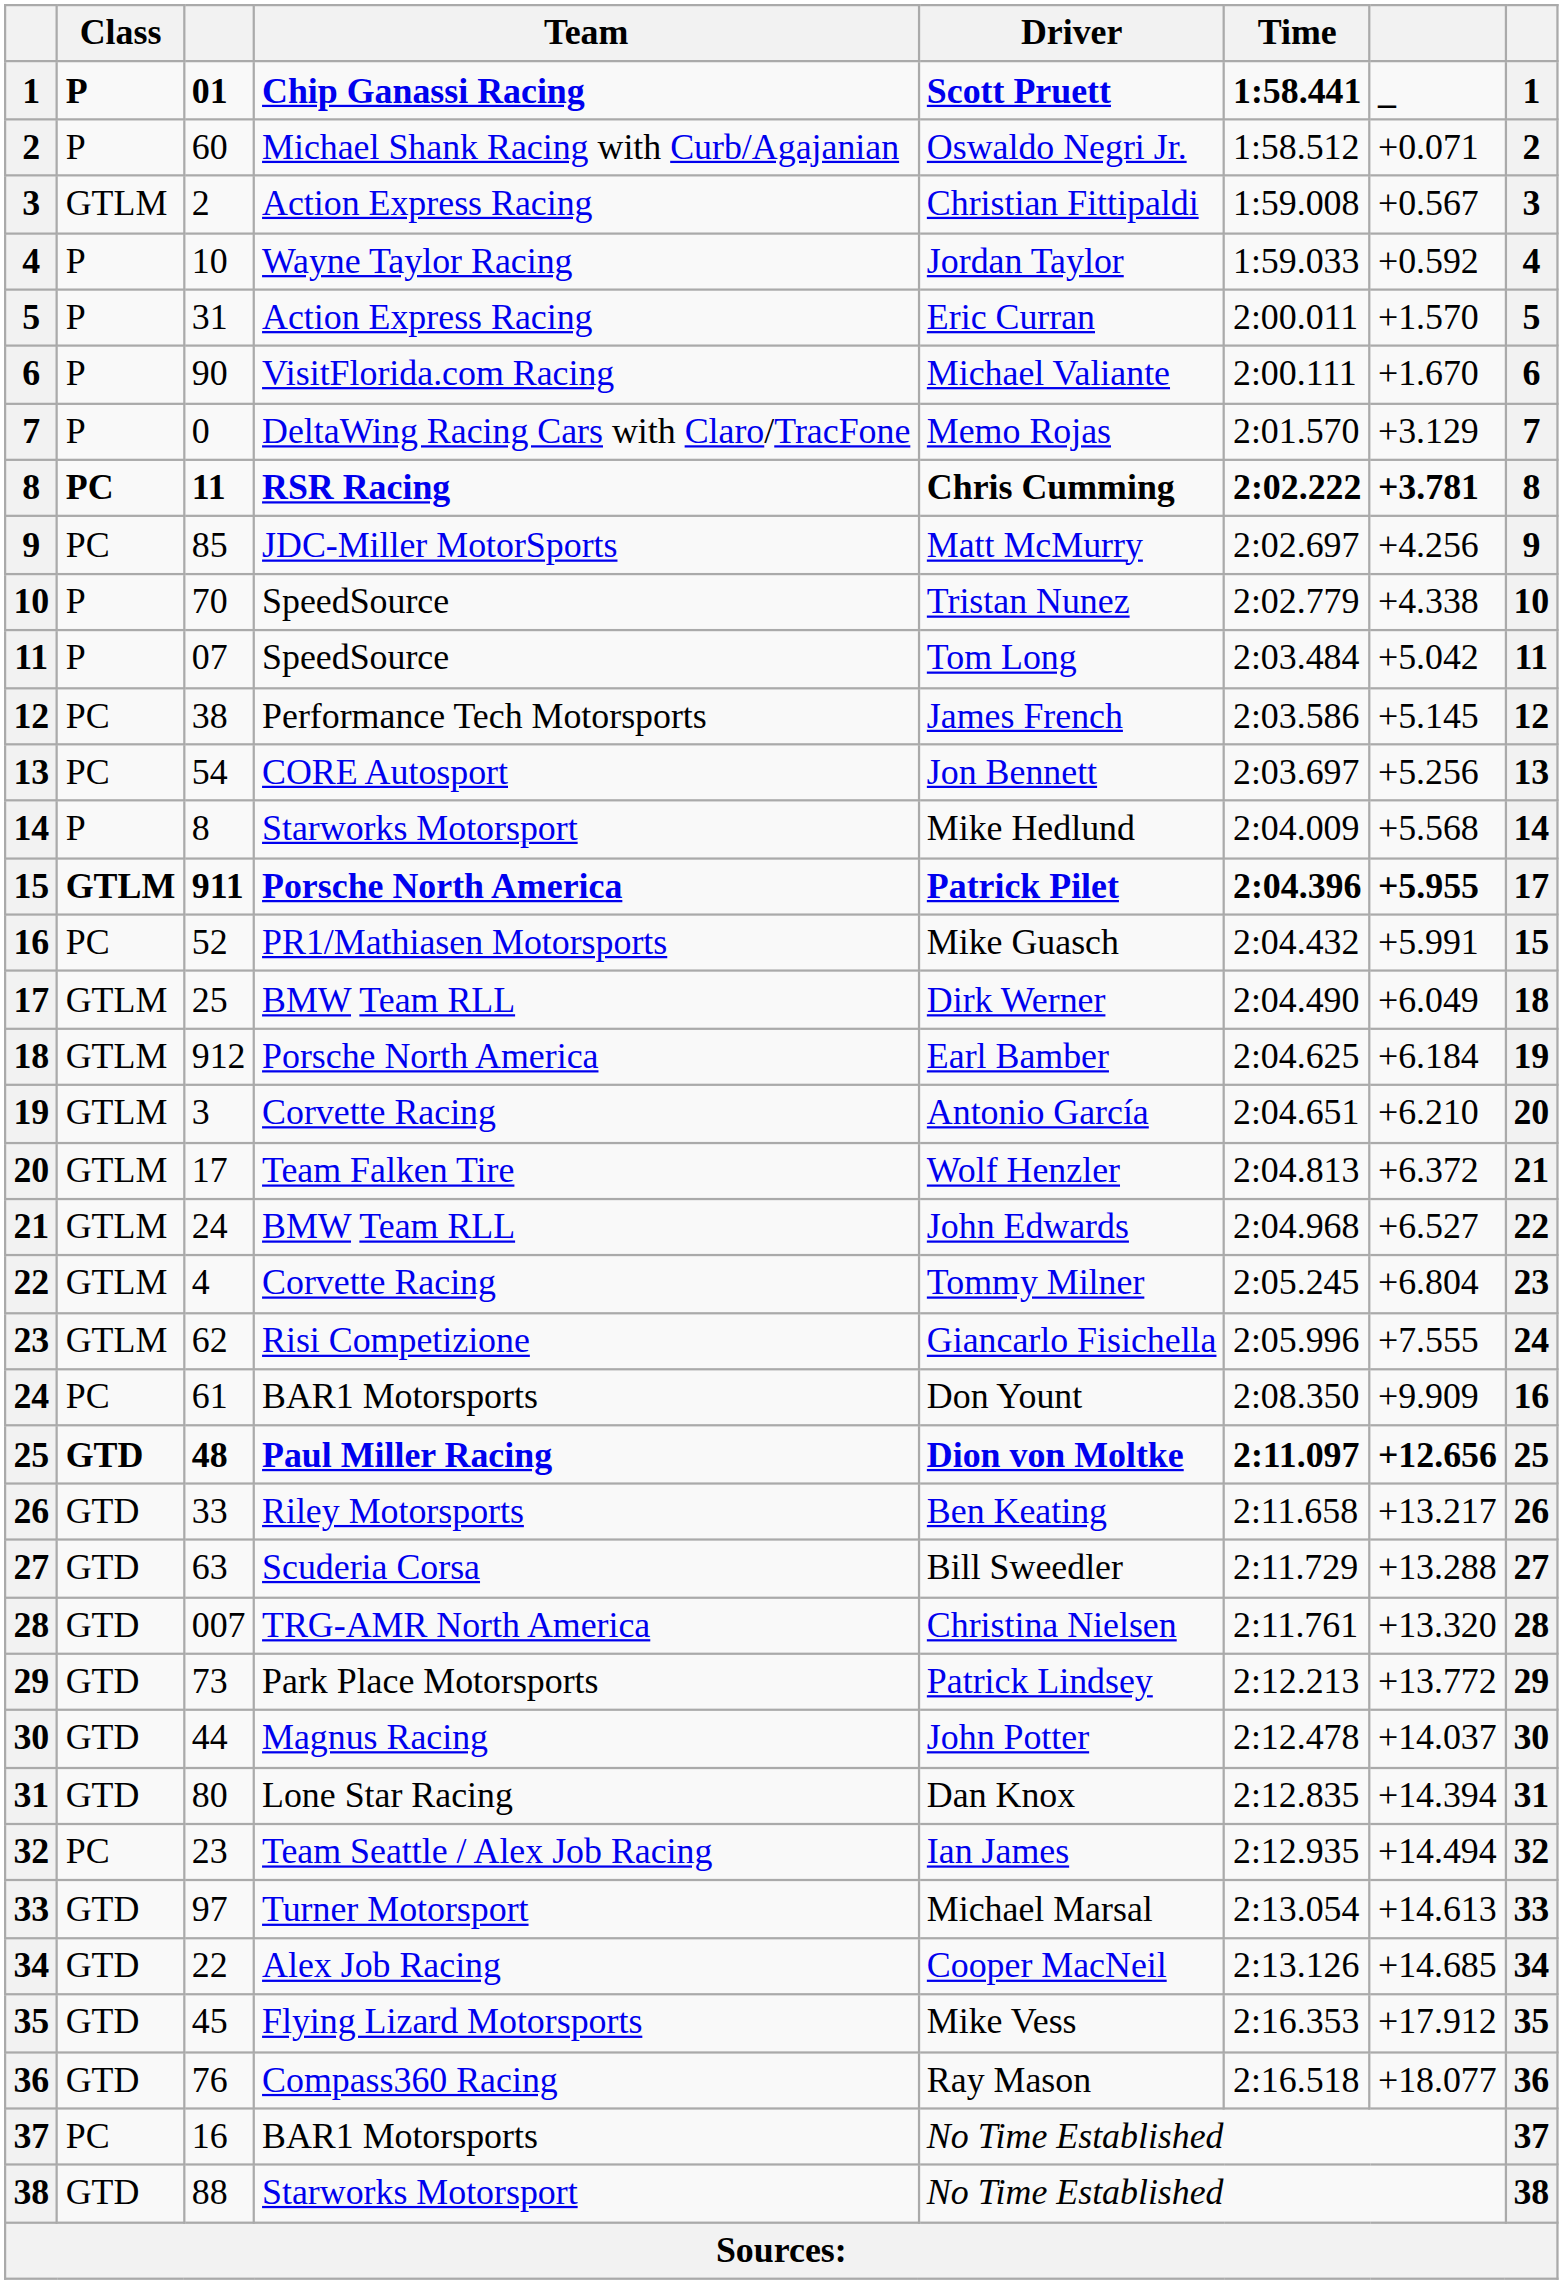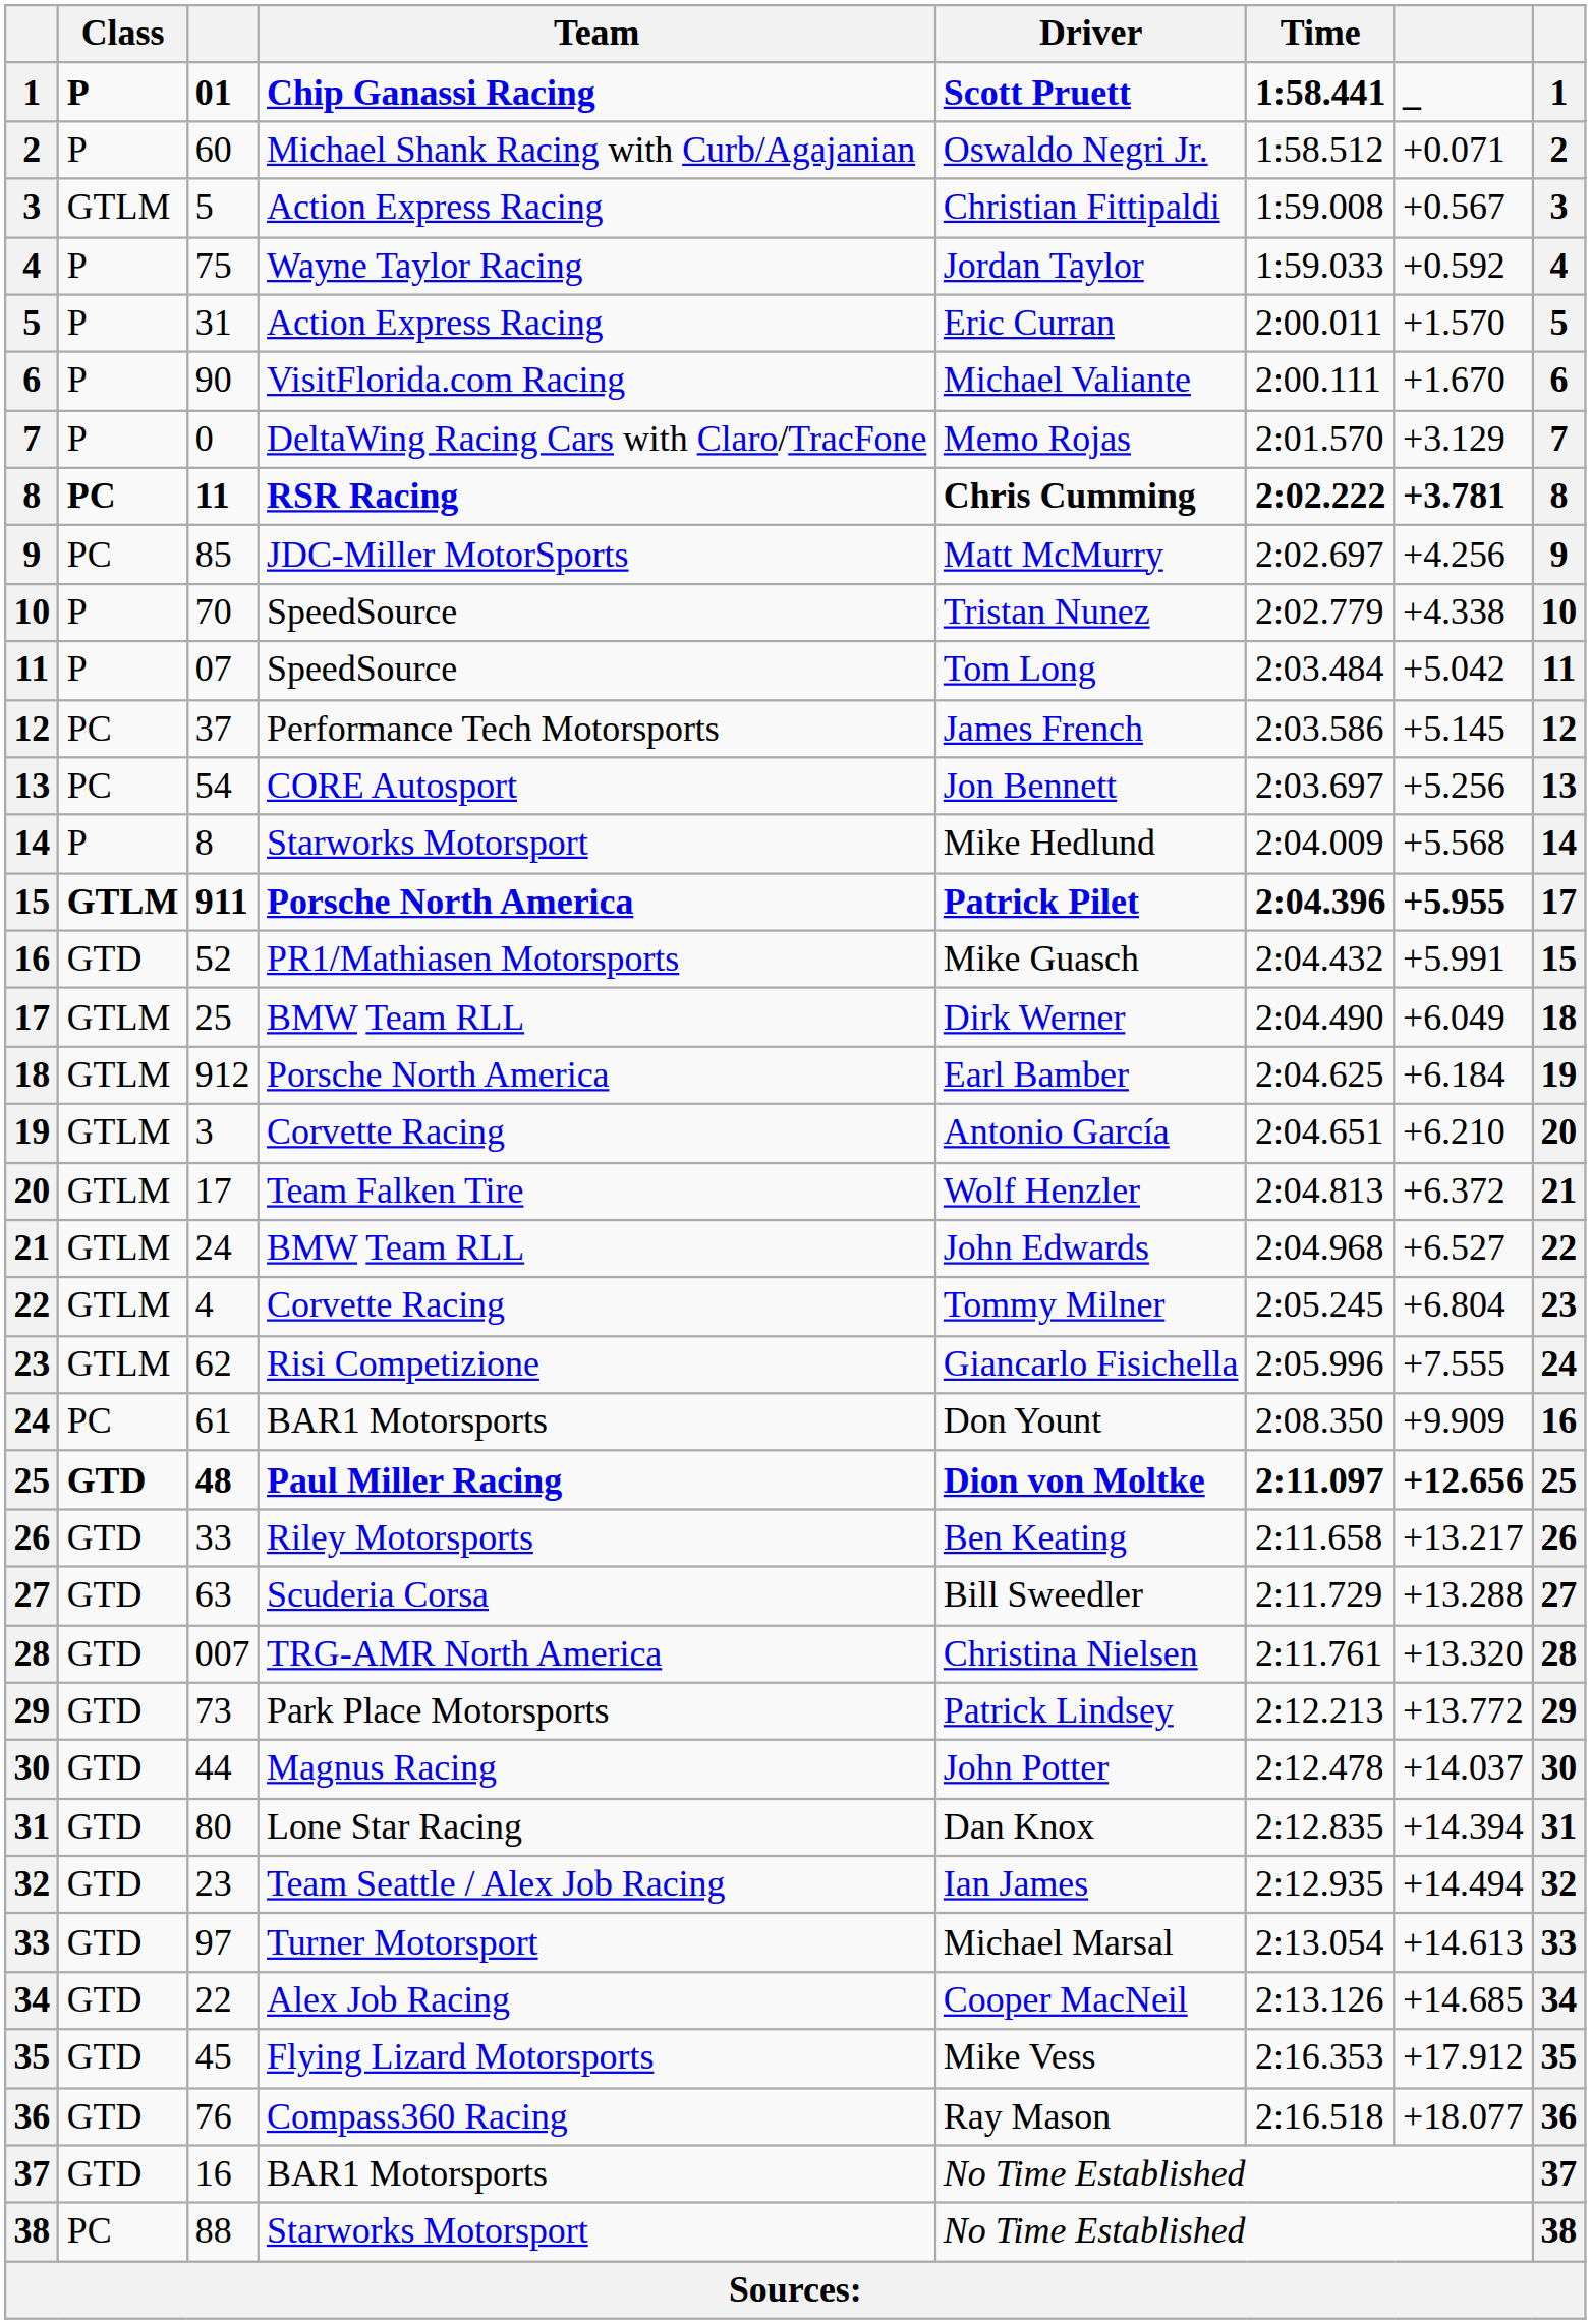row 4 | column 3: 2 -> 5
row 5 | column 3: 10 -> 75
row 13 | column 3: 38 -> 37
row 17 | Class: PC -> GTD
row 33 | Class: PC -> GTD
row 38 | Class: PC -> GTD
row 39 | Class: GTD -> PC
